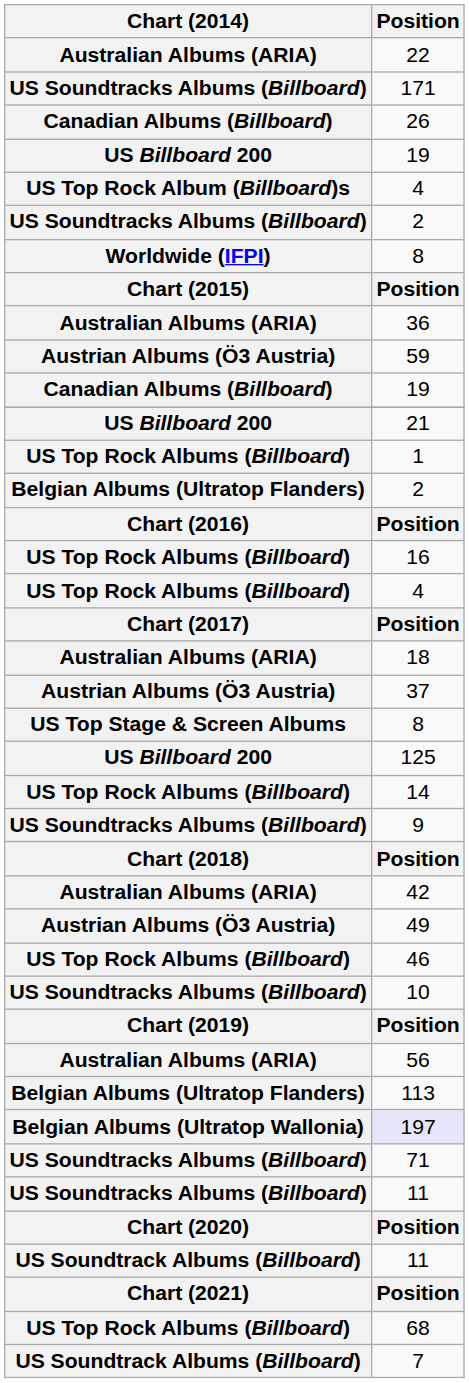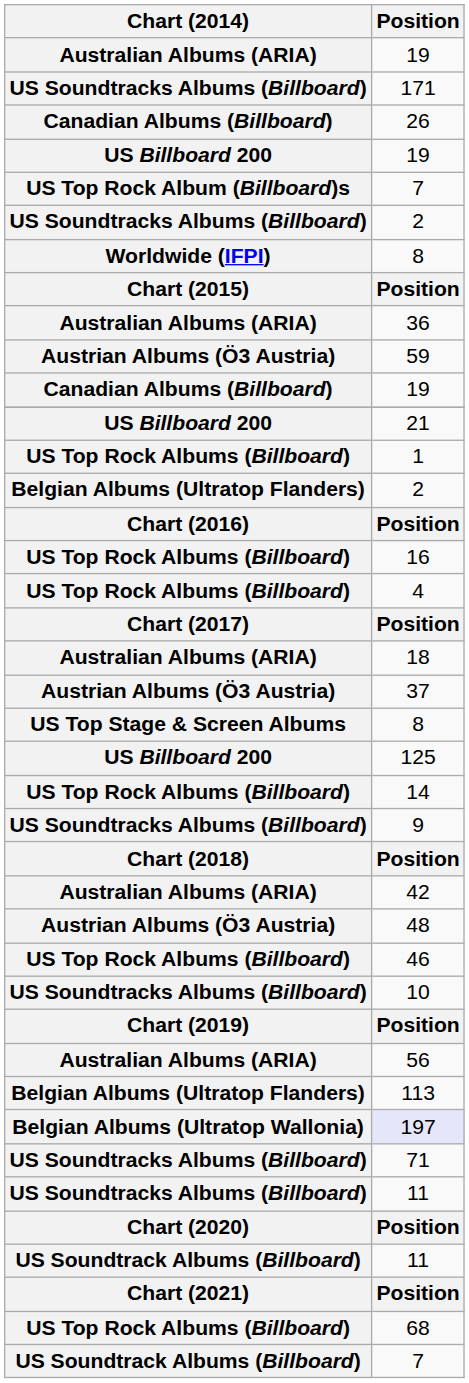row 2 | Position: 22 -> 19
row 6 | Position: 4 -> 7
row 28 | Position: 49 -> 48
